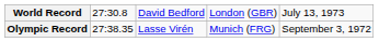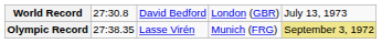Olympic Record | column 5: no background -> khaki background
